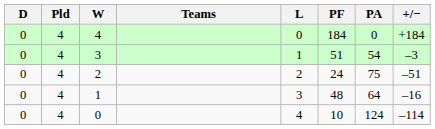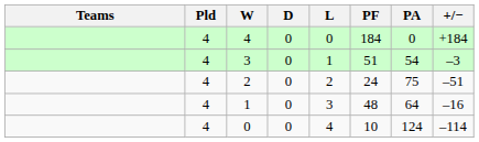columns swapped: Teams <-> D
